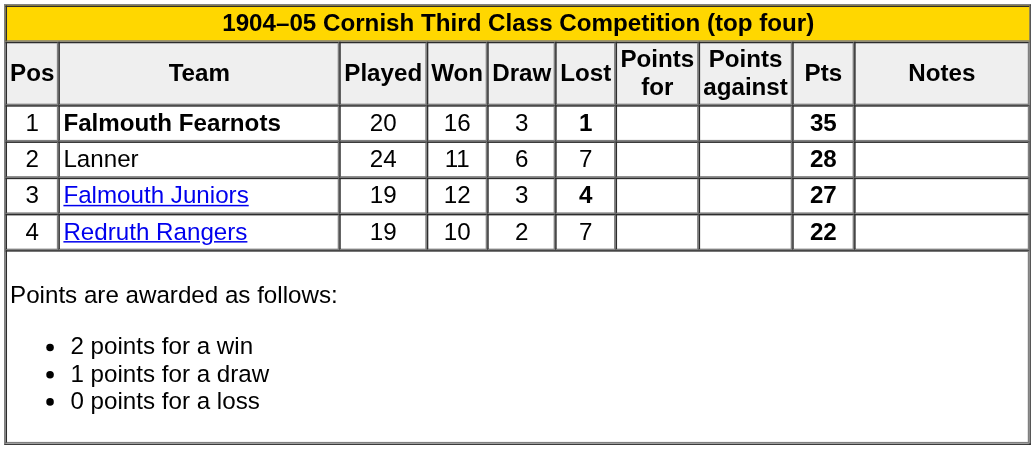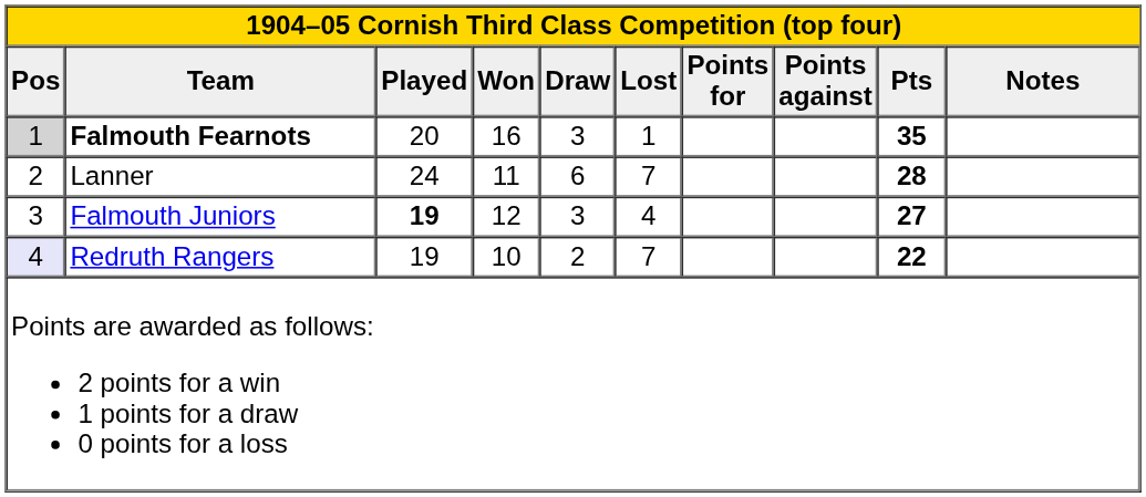Falmouth Fearnots | Pos: no background -> lightgrey background
Falmouth Fearnots | Lost: bold -> normal
Falmouth Juniors | Played: normal -> bold
Falmouth Juniors | Lost: bold -> normal
Redruth Rangers | Pos: no background -> lavender background
